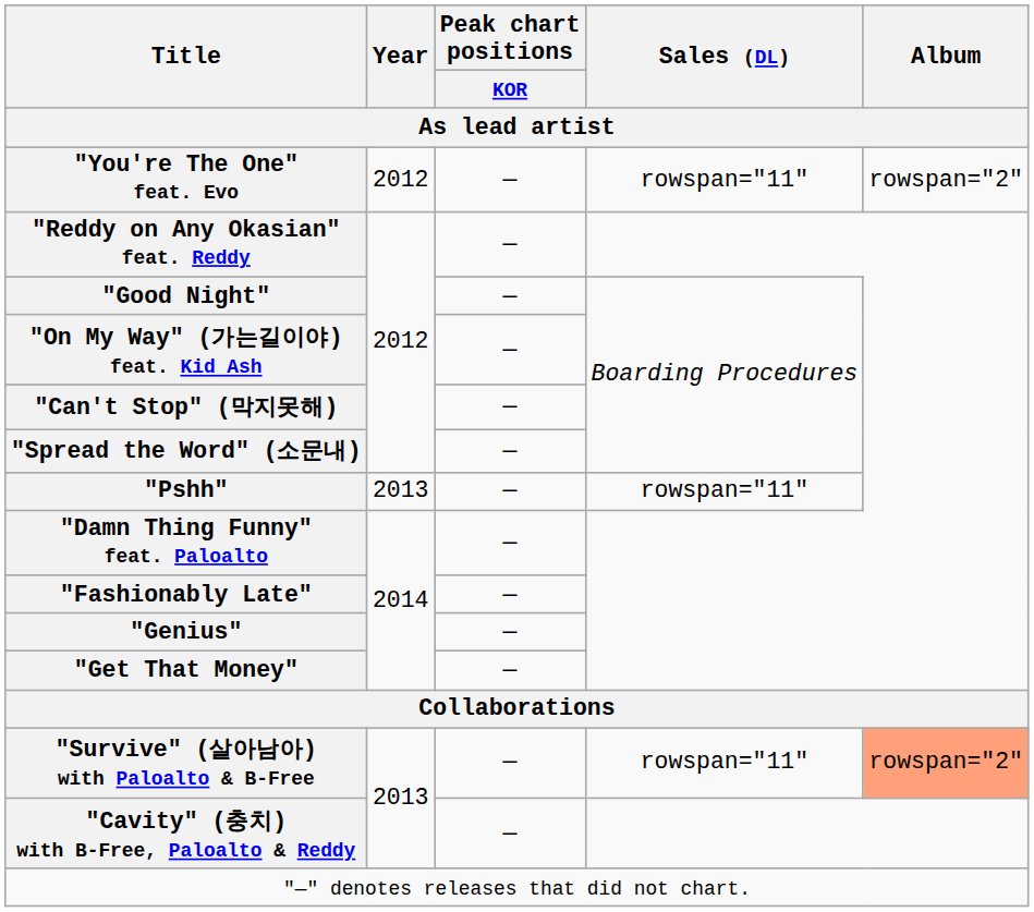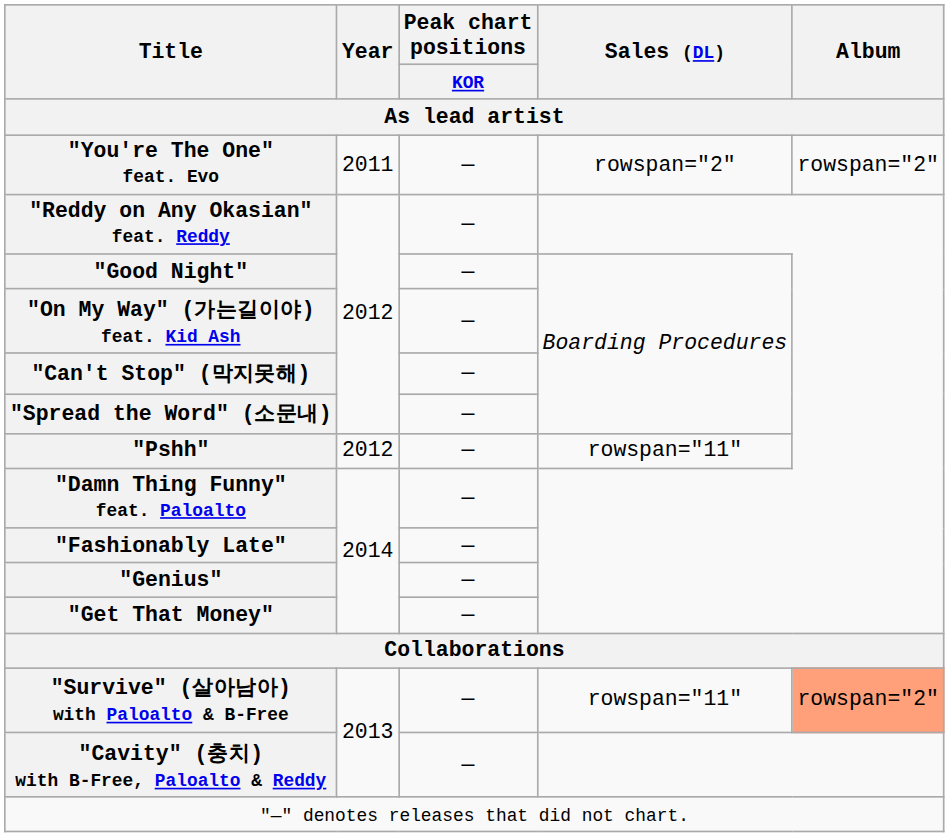"You're The One" feat. Evo | Year: 2012 -> 2011
"You're The One" feat. Evo | Sales (DL): rowspan="11" -> rowspan="2"
"Pshh" | Year: 2013 -> 2012
